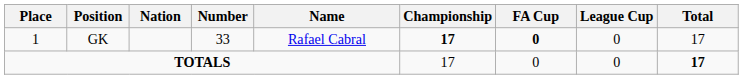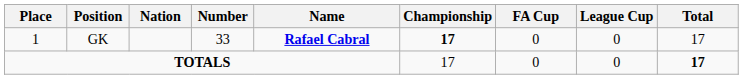1 | Name: normal -> bold
1 | FA Cup: bold -> normal
